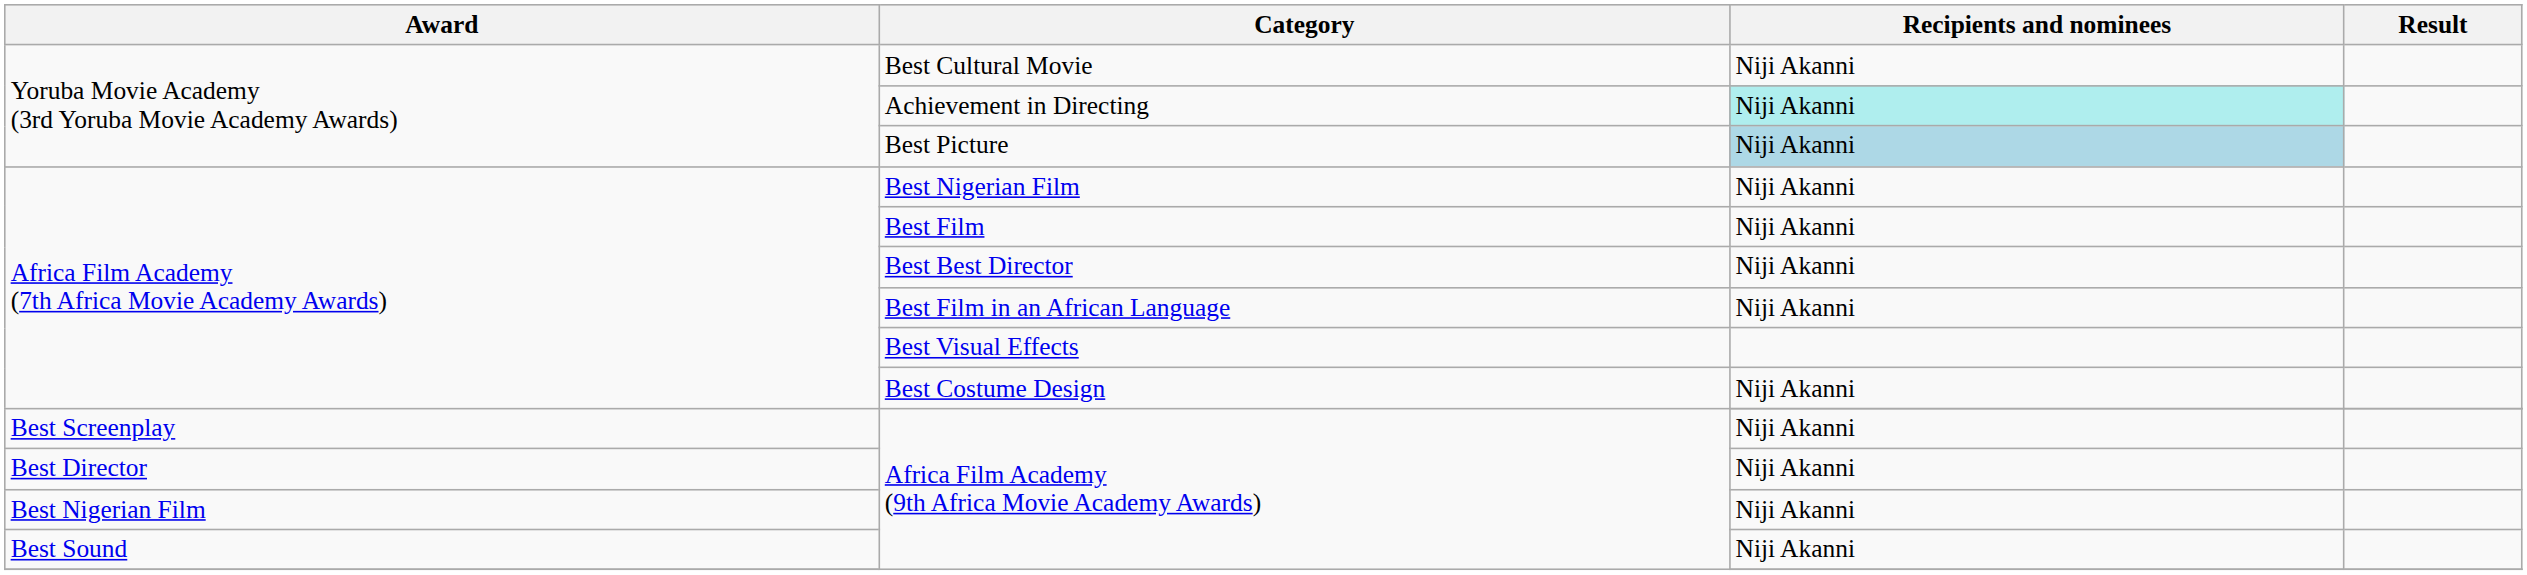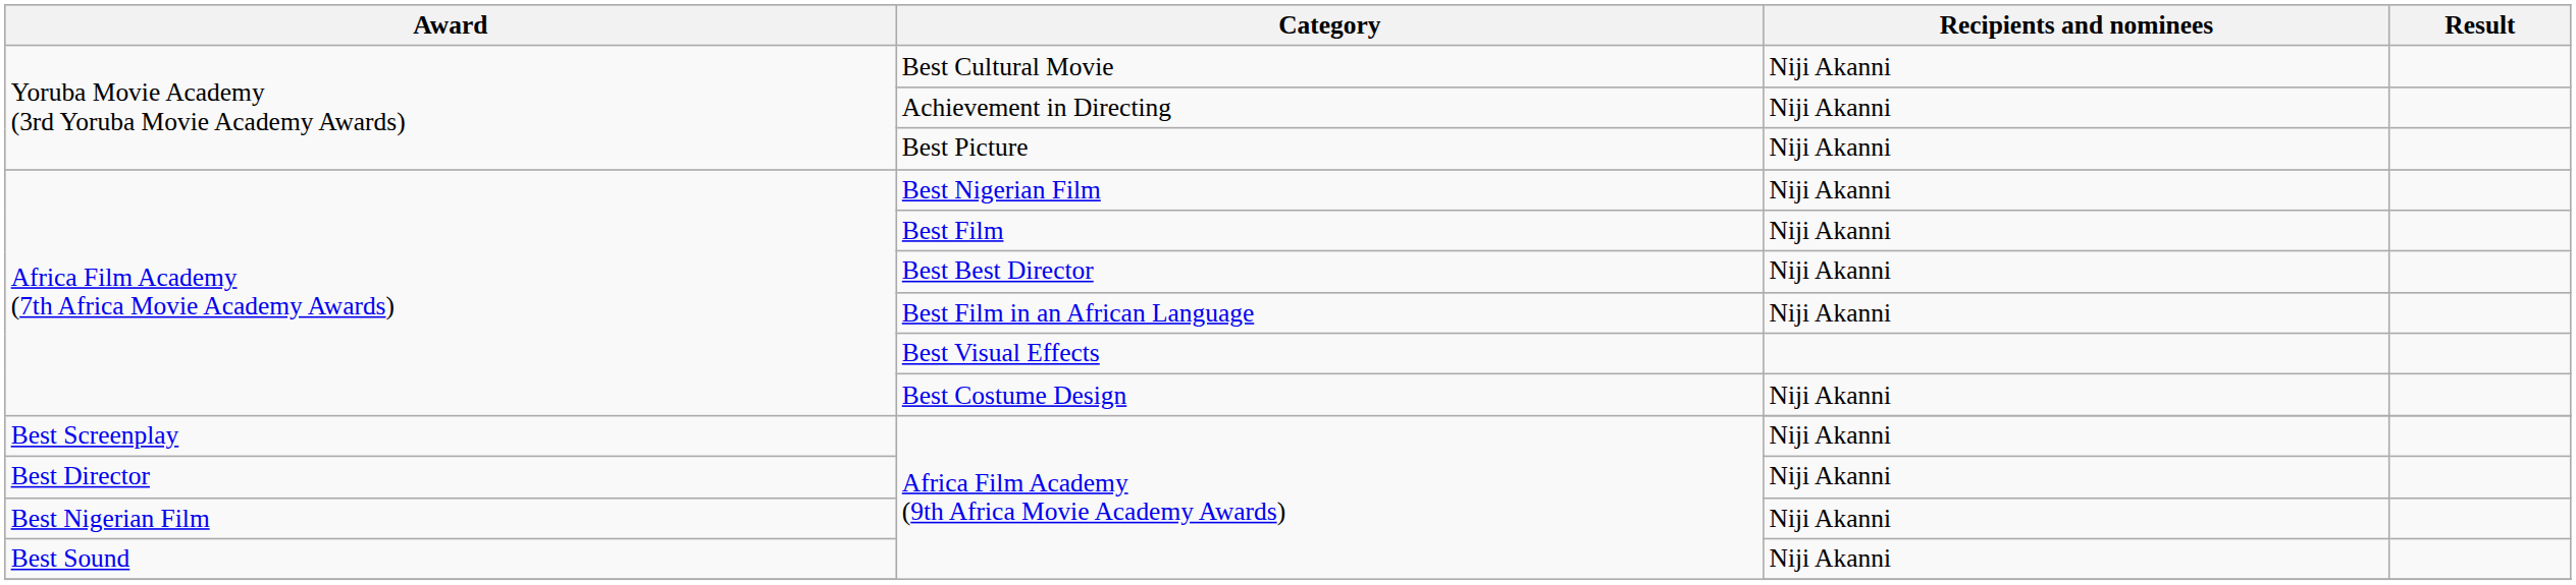Achievement in Directing | Recipients and nominees: paleturquoise background -> no background
Best Picture | Recipients and nominees: lightblue background -> no background
